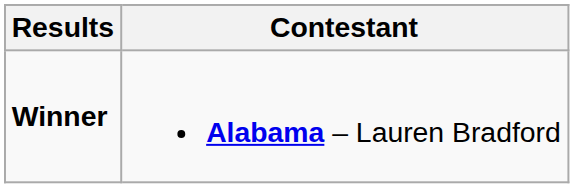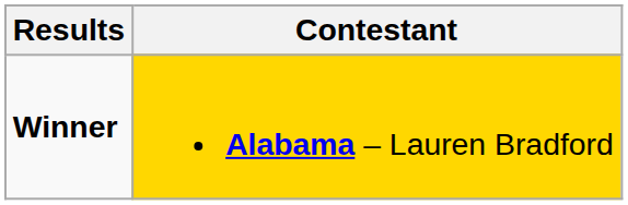Winner | Contestant: no background -> gold background
